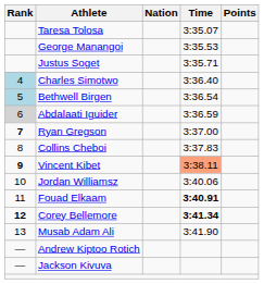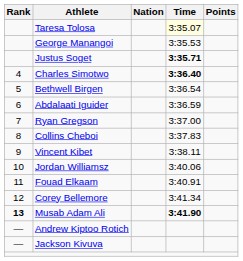Taresa Tolosa | Time: no background -> lightyellow background
Justus Soget | Time: normal -> bold
Charles Simotwo | Rank: lightblue background -> no background
Charles Simotwo | Time: normal -> bold
Bethwell Birgen | Rank: lightblue background -> no background
Abdalaati Iguider | Rank: lightgrey background -> no background
Ryan Gregson | Rank: bold -> normal
Vincent Kibet | Rank: bold -> normal
Vincent Kibet | Time: lightsalmon background -> no background
Fouad Elkaam | Time: bold -> normal
Corey Bellemore | Rank: bold -> normal
Corey Bellemore | Time: bold -> normal
Musab Adam Ali | Rank: normal -> bold
Musab Adam Ali | Time: normal -> bold
